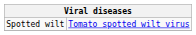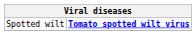Spotted wilt | column 2: normal -> bold
